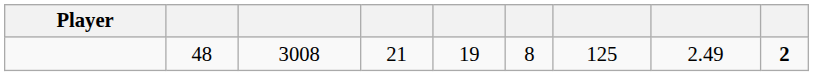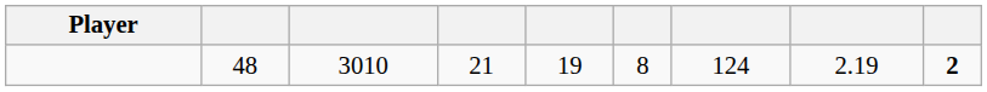row 2 | column 3: 3008 -> 3010
row 2 | column 7: 125 -> 124
row 2 | column 8: 2.49 -> 2.19
